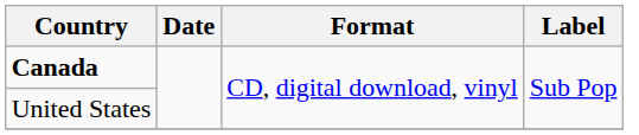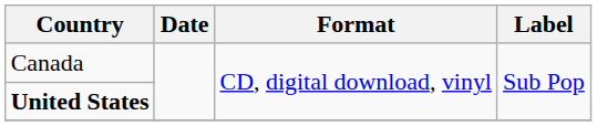Canada | Country: bold -> normal
United States | Country: normal -> bold
